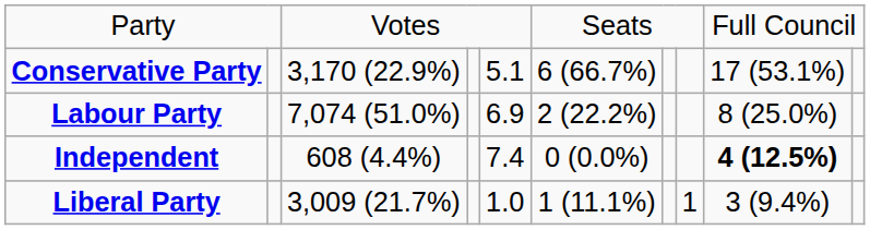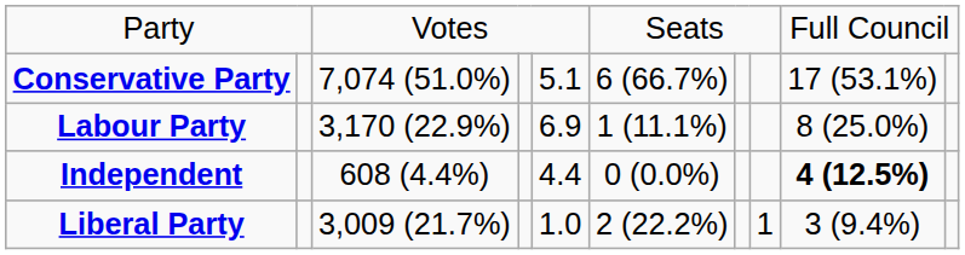Conservative Party | column 3: 3,170 (22.9%) -> 7,074 (51.0%)
Labour Party | column 3: 7,074 (51.0%) -> 3,170 (22.9%)
Labour Party | column 6: 2 (22.2%) -> 1 (11.1%)
Independent | column 5: 7.4 -> 4.4
Liberal Party | column 6: 1 (11.1%) -> 2 (22.2%)
